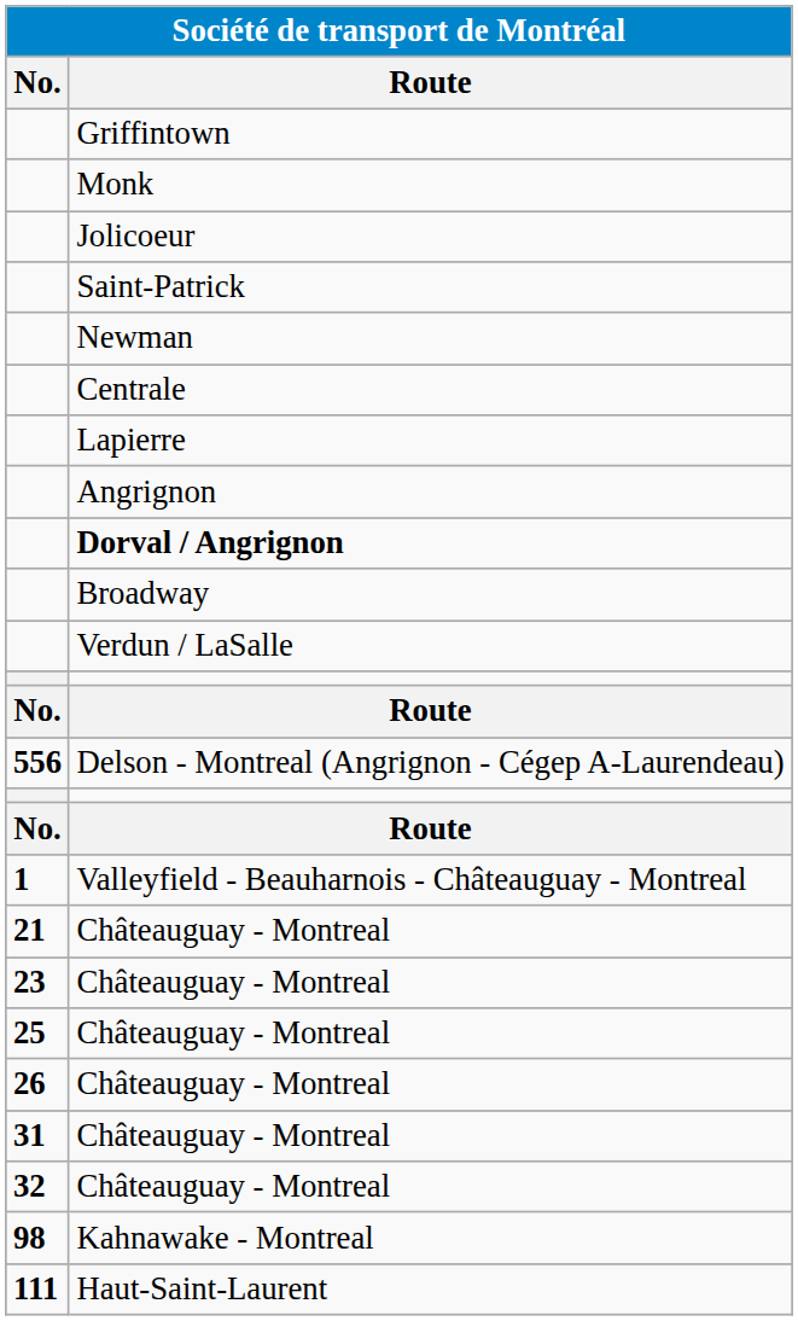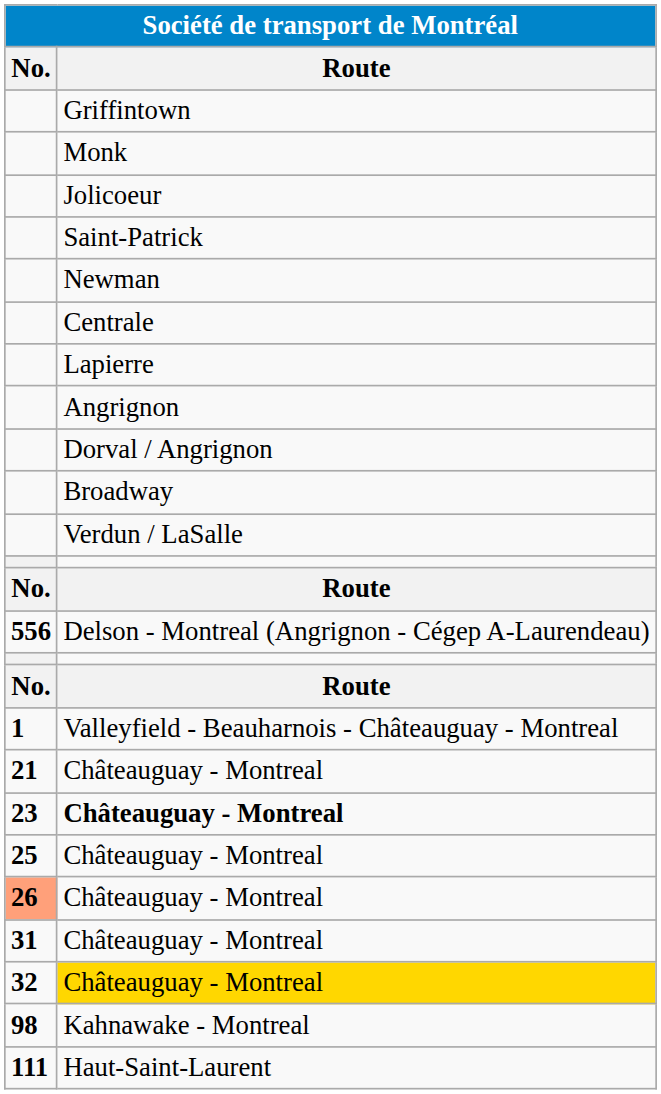Dorval / Angrignon | Route: bold -> normal
23 / Châteauguay - Montreal | Route: normal -> bold
26 / Châteauguay - Montreal | No.: no background -> lightsalmon background
32 / Châteauguay - Montreal | Route: no background -> gold background
